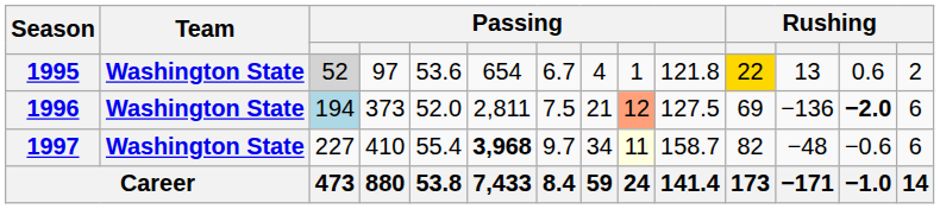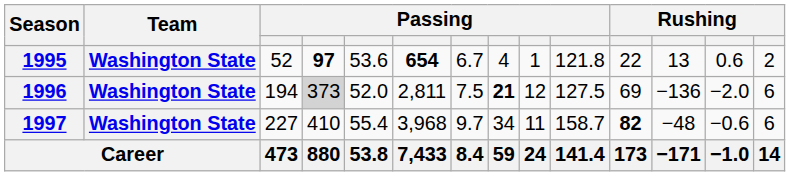1995 | column 3: lightgrey background -> no background
1995 | column 4: normal -> bold
1995 | column 6: normal -> bold
1995 | column 11: gold background -> no background
1996 | column 3: lightblue background -> no background
1996 | column 4: no background -> lightgrey background
1996 | column 8: normal -> bold
1996 | column 9: lightsalmon background -> no background
1996 | column 13: bold -> normal
1997 | column 6: bold -> normal
1997 | column 9: lightyellow background -> no background
1997 | column 11: normal -> bold
